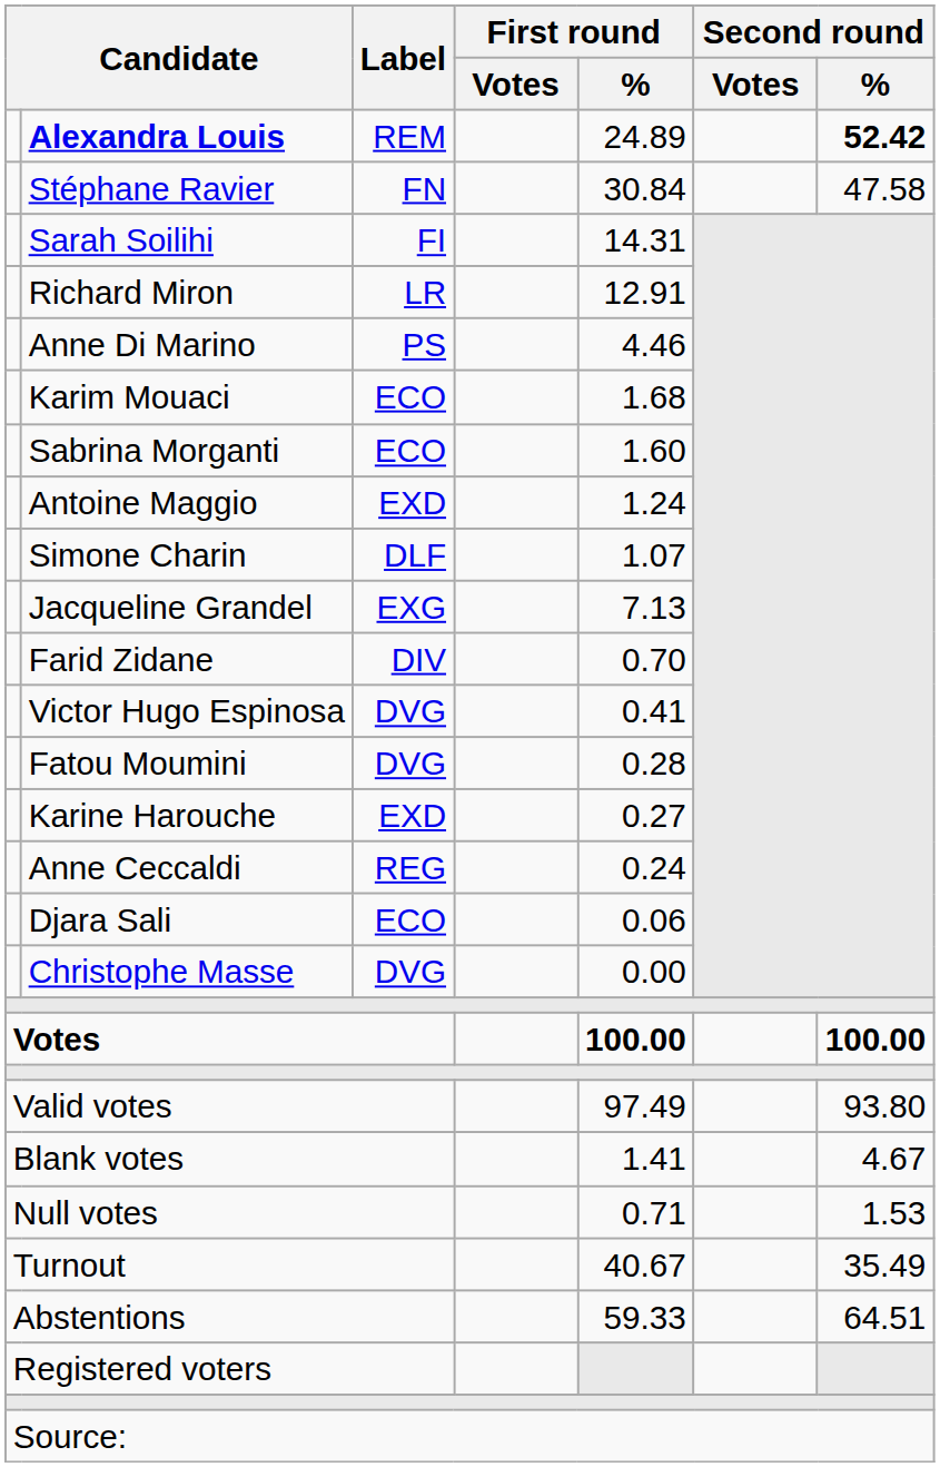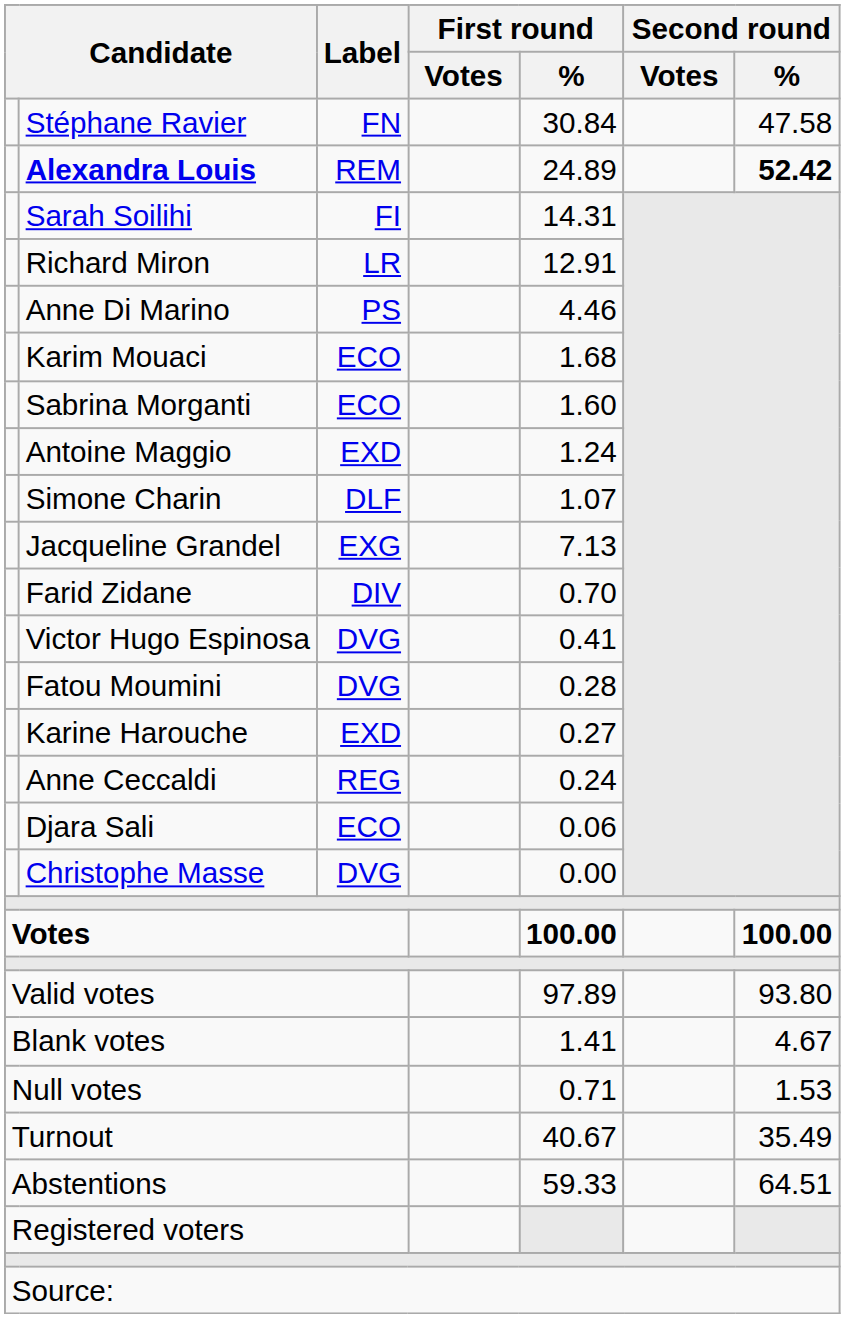rows swapped: Stéphane Ravier <-> Alexandra Louis
Valid votes | First round / %: 97.49 -> 97.89
